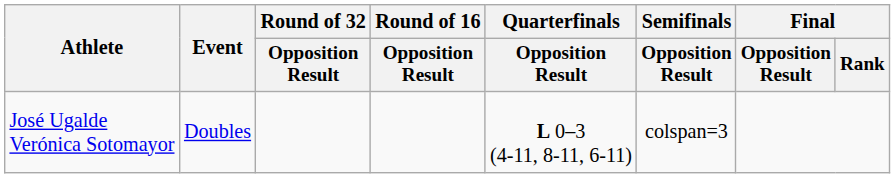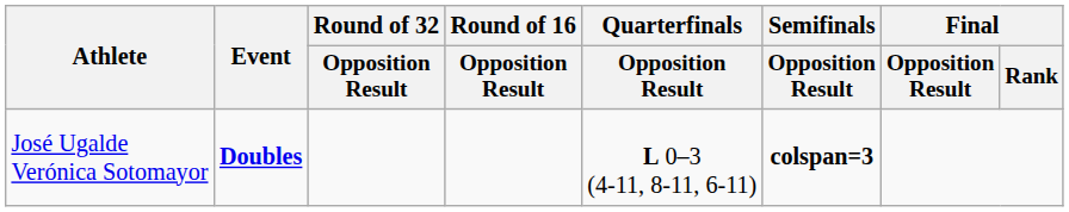José Ugalde Verónica Sotomayor | Event: normal -> bold
José Ugalde Verónica Sotomayor | Semifinals / Opposition Result: normal -> bold
